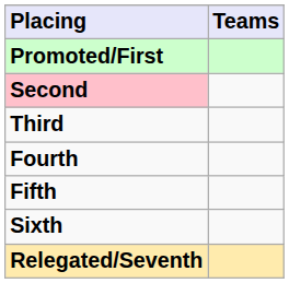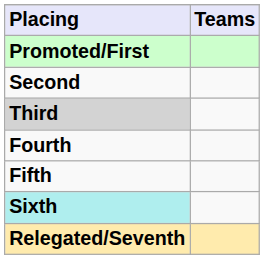Second | Placing: pink background -> no background
Third | Placing: no background -> lightgrey background
Sixth | Placing: no background -> paleturquoise background
